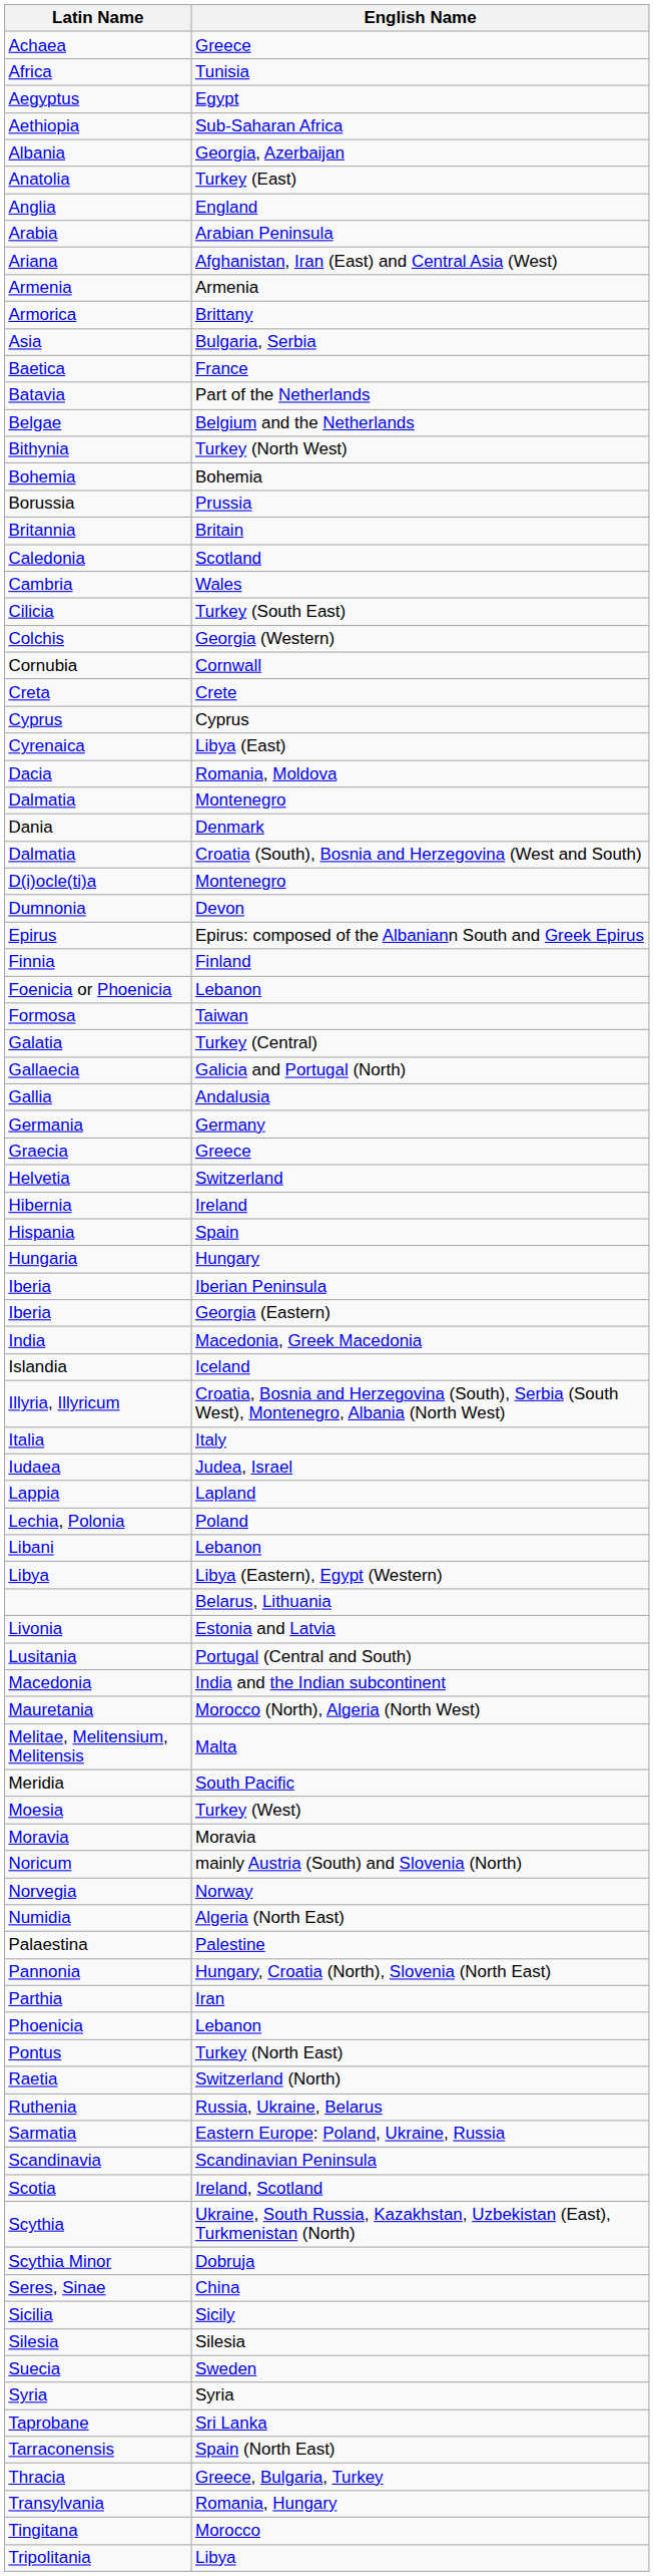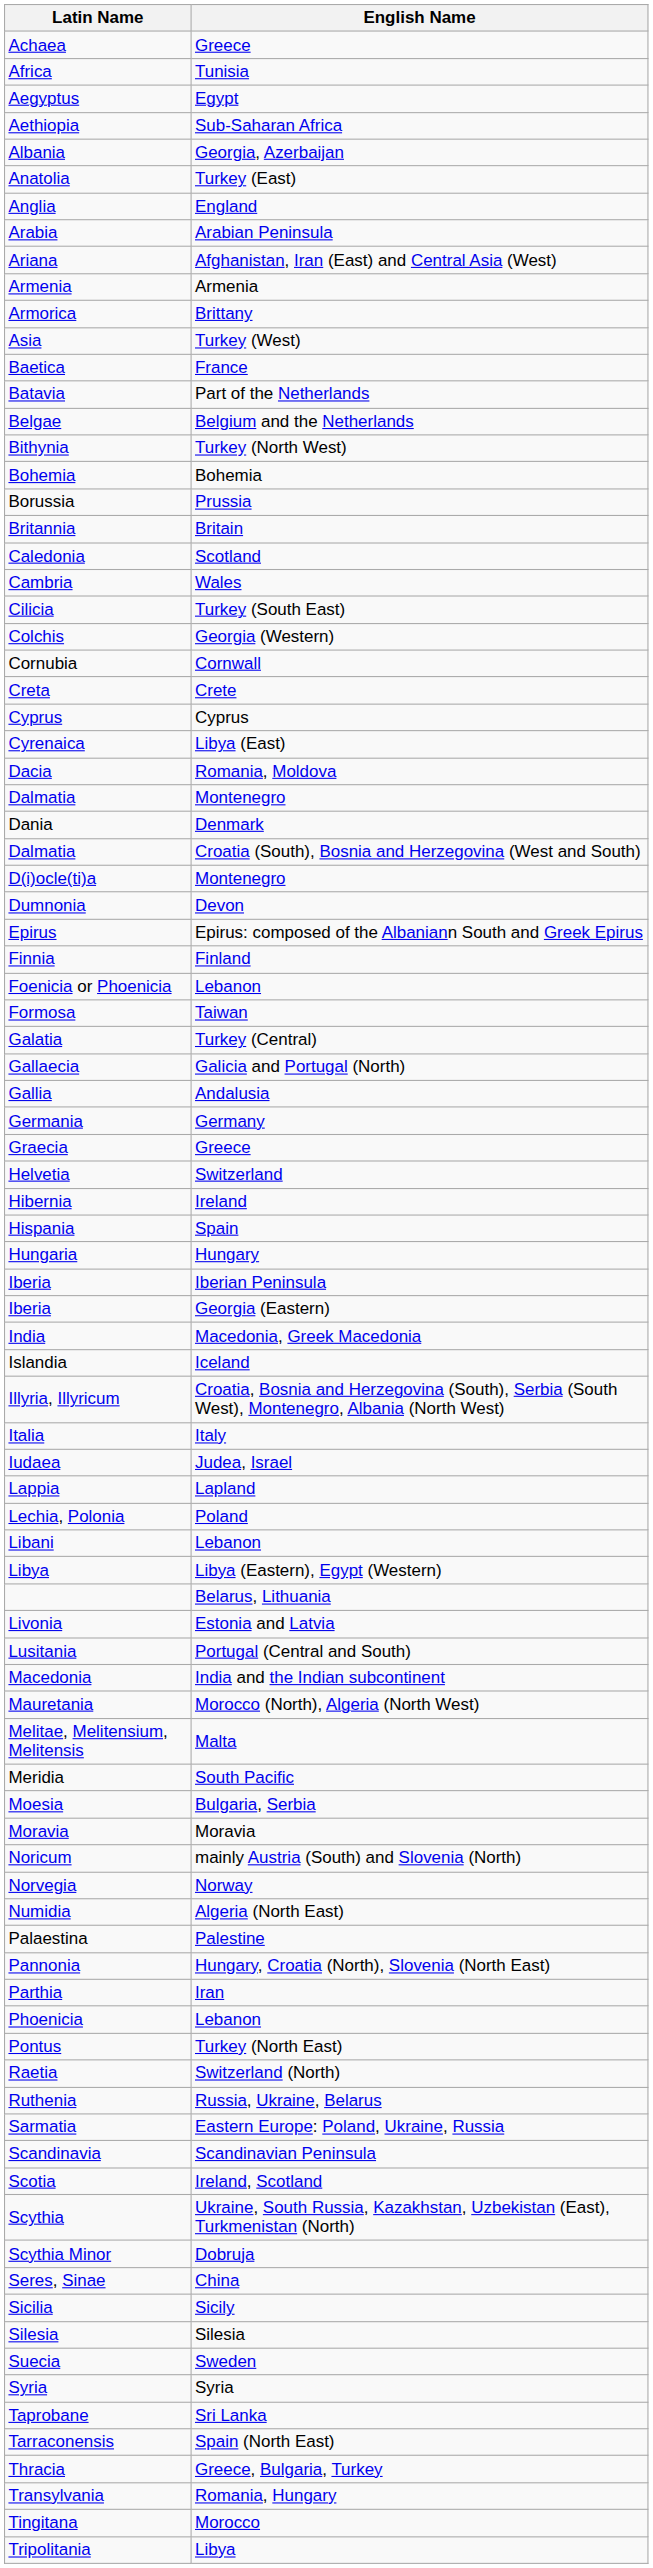row 13 | English Name: Bulgaria, Serbia -> Turkey (West)
row 66 | English Name: Turkey (West) -> Bulgaria, Serbia
